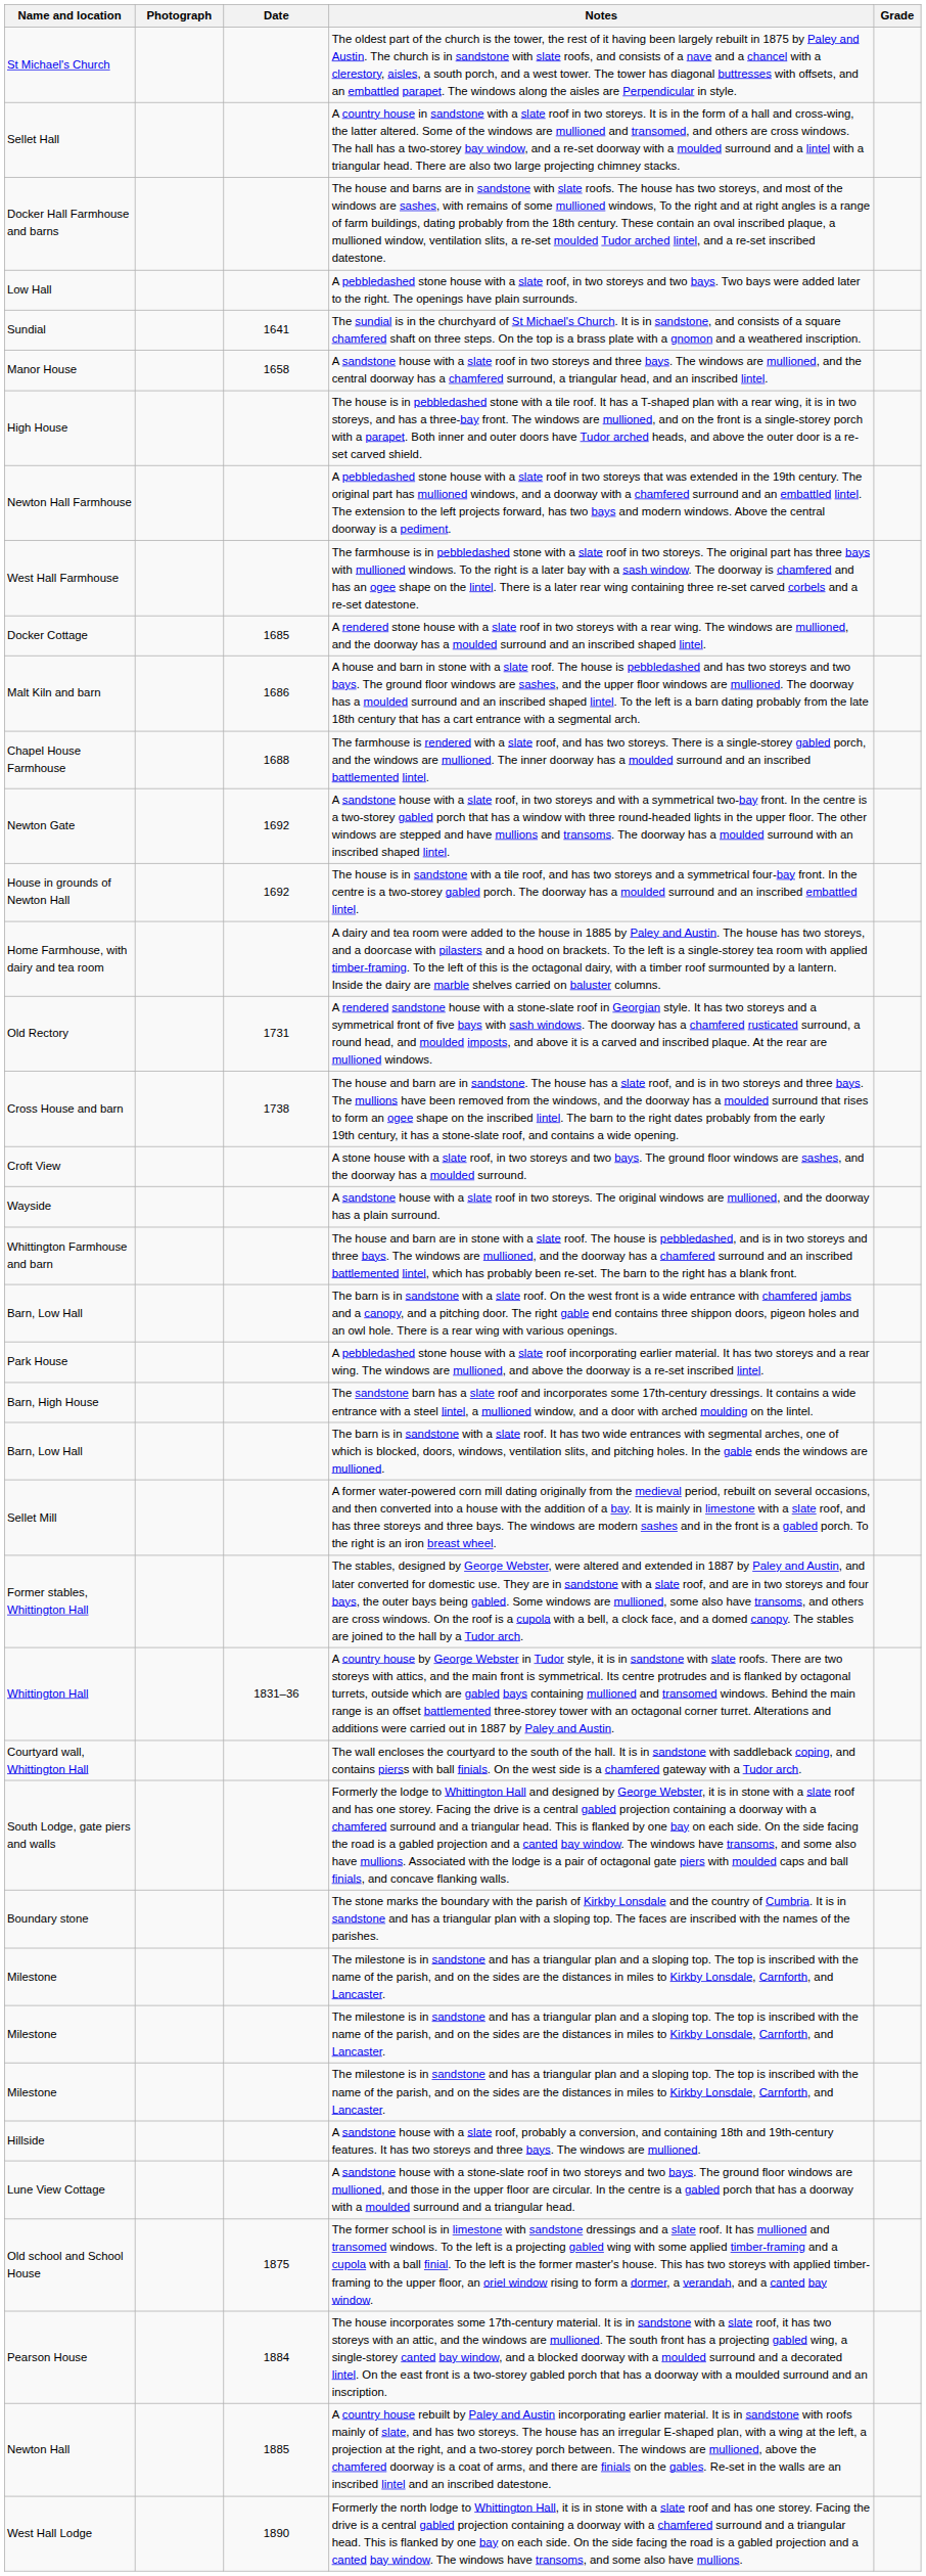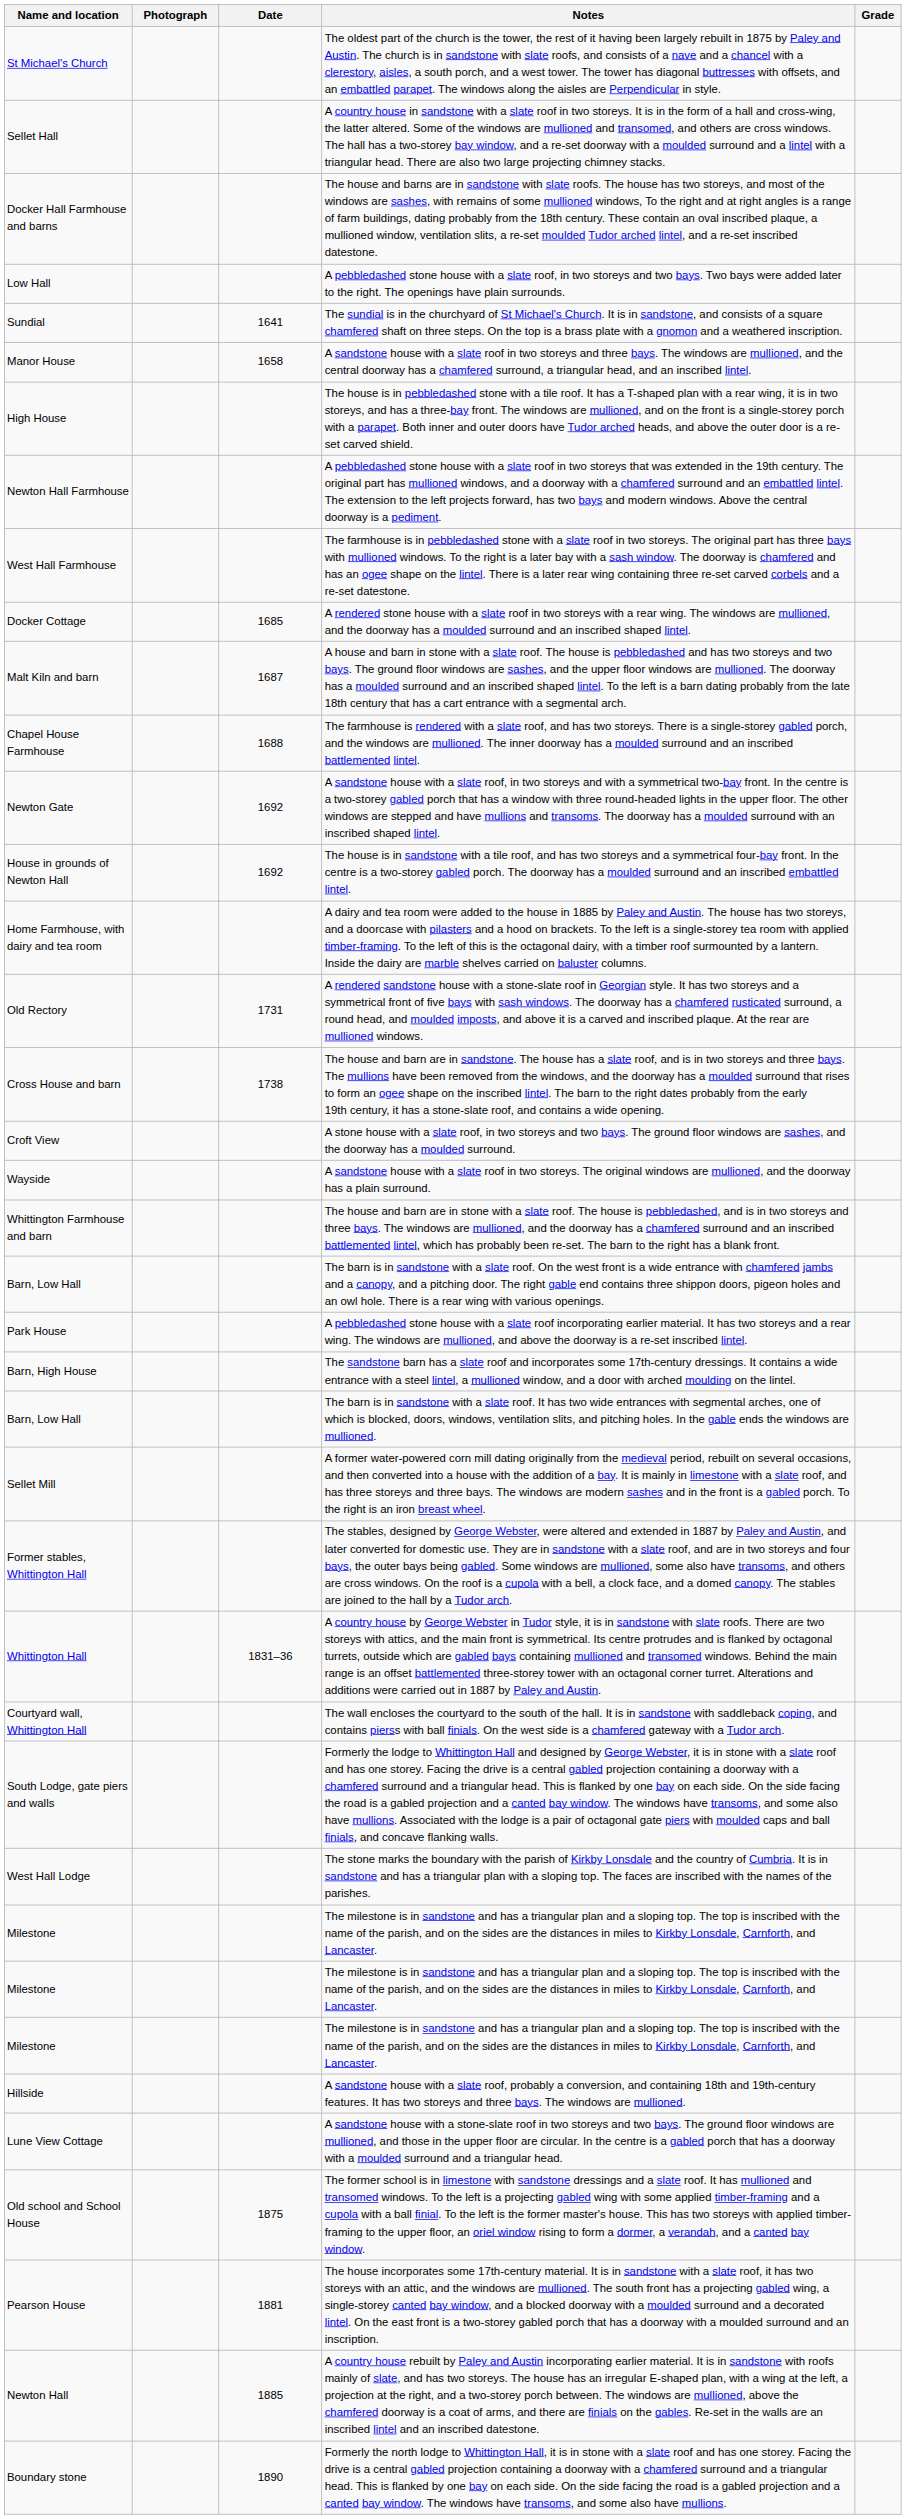row 12 | Date: 1686 -> 1687
row 31 | Name and location: Boundary stone -> West Hall Lodge
row 38 | Date: 1884 -> 1881
row 40 | Name and location: West Hall Lodge -> Boundary stone
